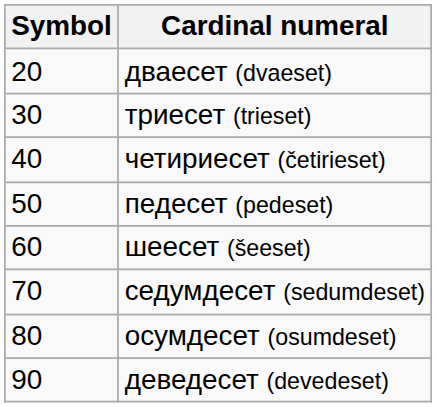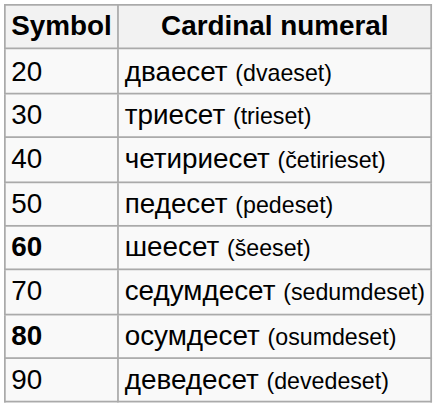шеесет (šeeset) | Symbol: normal -> bold
осумдесет (osumdeset) | Symbol: normal -> bold
